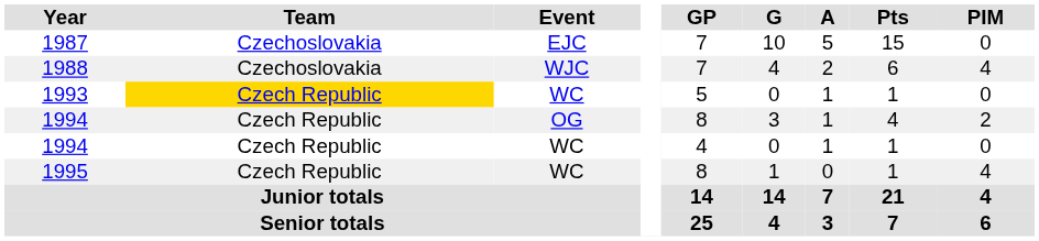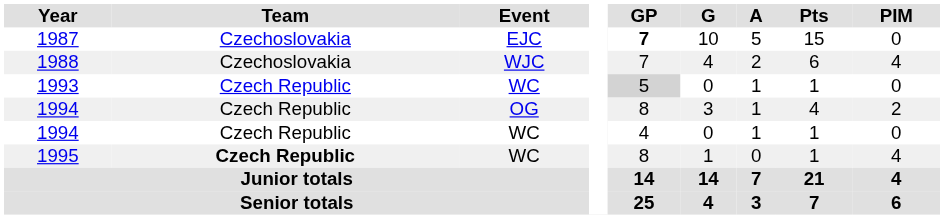1987 | GP: normal -> bold
1993 | Team: gold background -> no background
1993 | GP: no background -> lightgrey background
1995 | Team: normal -> bold
